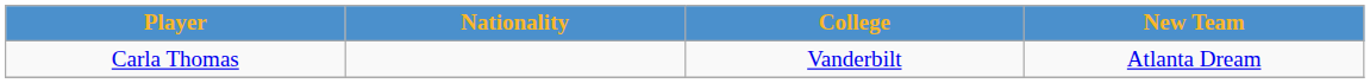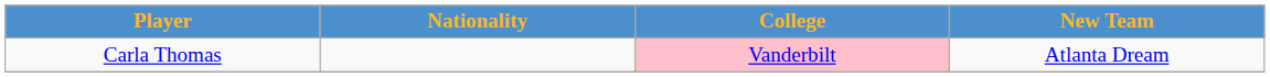Carla Thomas | College: no background -> pink background
